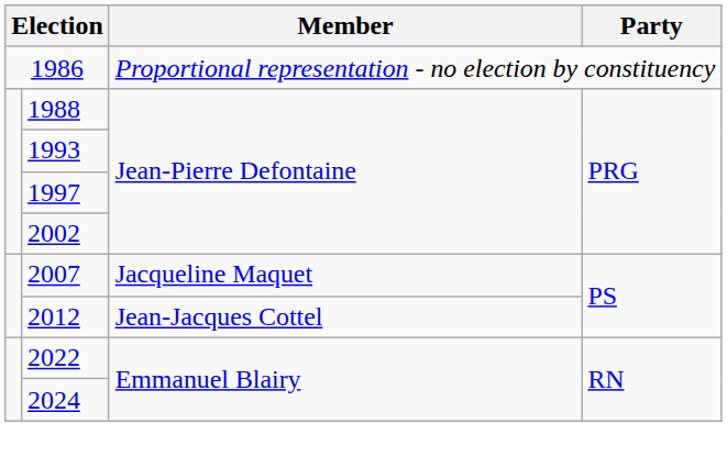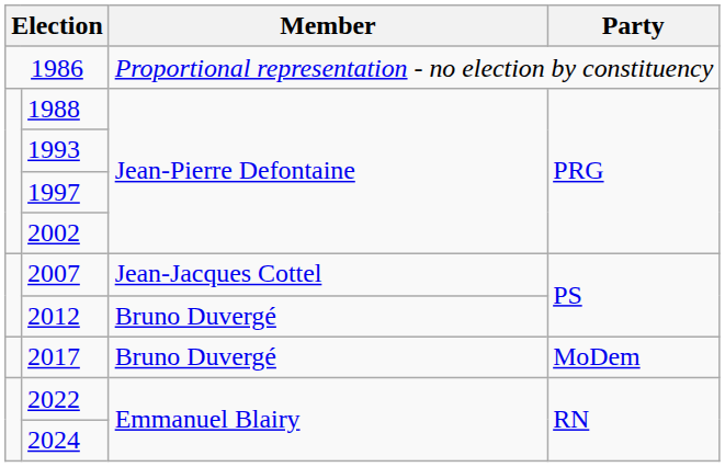2007 | Member: Jacqueline Maquet -> Jean-Jacques Cottel
2012 | Member: Jean-Jacques Cottel -> Bruno Duvergé
+ row: 2017 | Bruno Duvergé | MoDem
